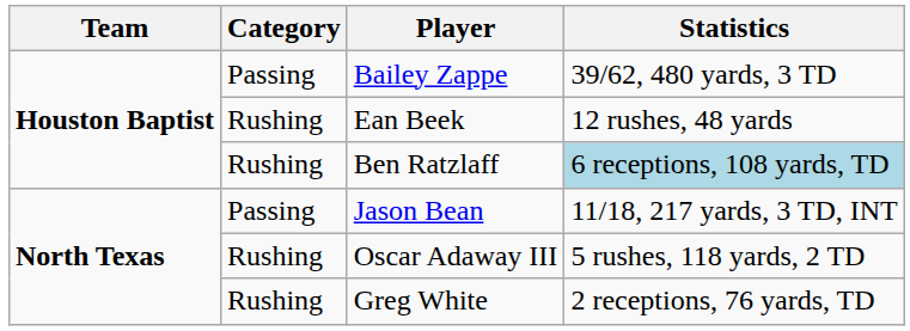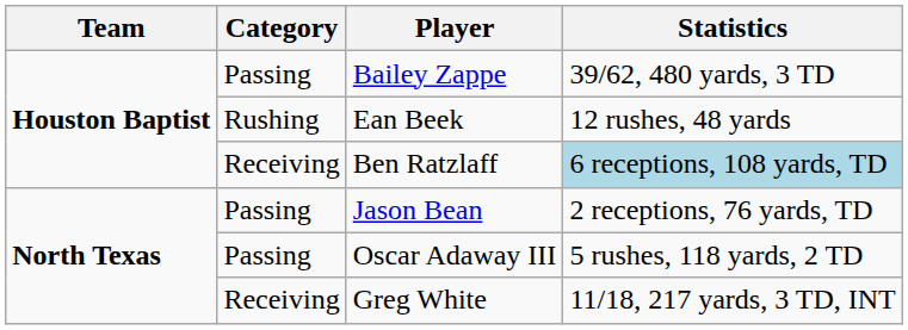Ben Ratzlaff | Category: Rushing -> Receiving
Jason Bean | Statistics: 11/18, 217 yards, 3 TD, INT -> 2 receptions, 76 yards, TD
Oscar Adaway III | Category: Rushing -> Passing
Greg White | Category: Rushing -> Receiving
Greg White | Statistics: 2 receptions, 76 yards, TD -> 11/18, 217 yards, 3 TD, INT
